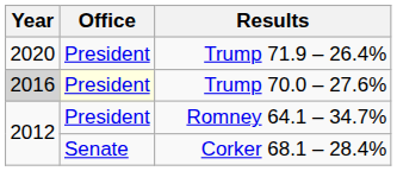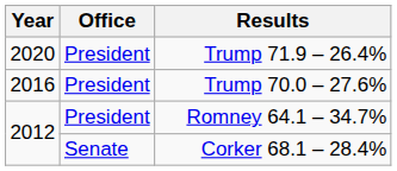Trump 70.0 – 27.6% | Year: lightgrey background -> no background
Trump 70.0 – 27.6% | Office: lightyellow background -> no background
